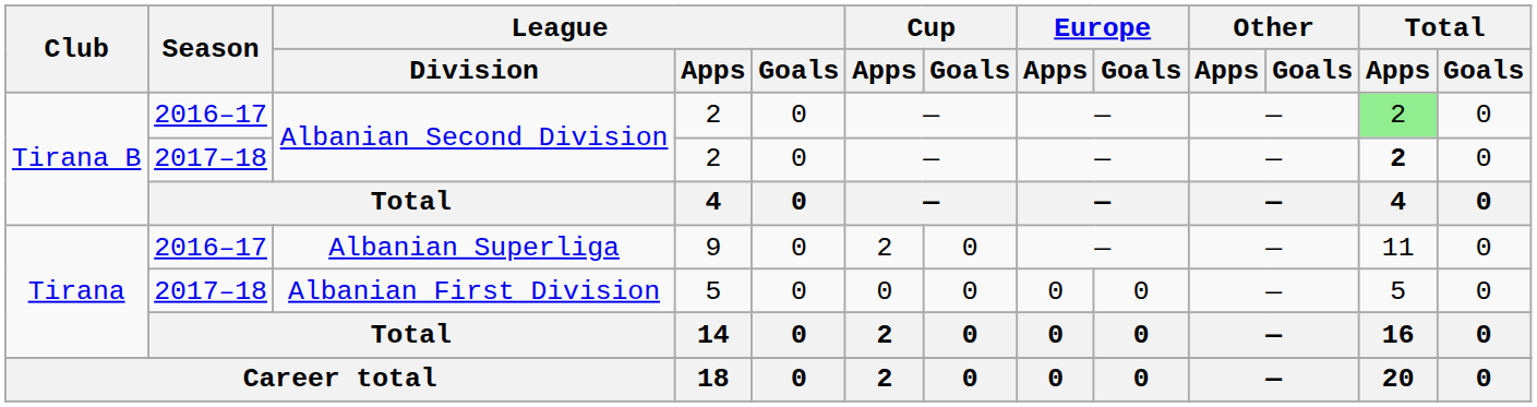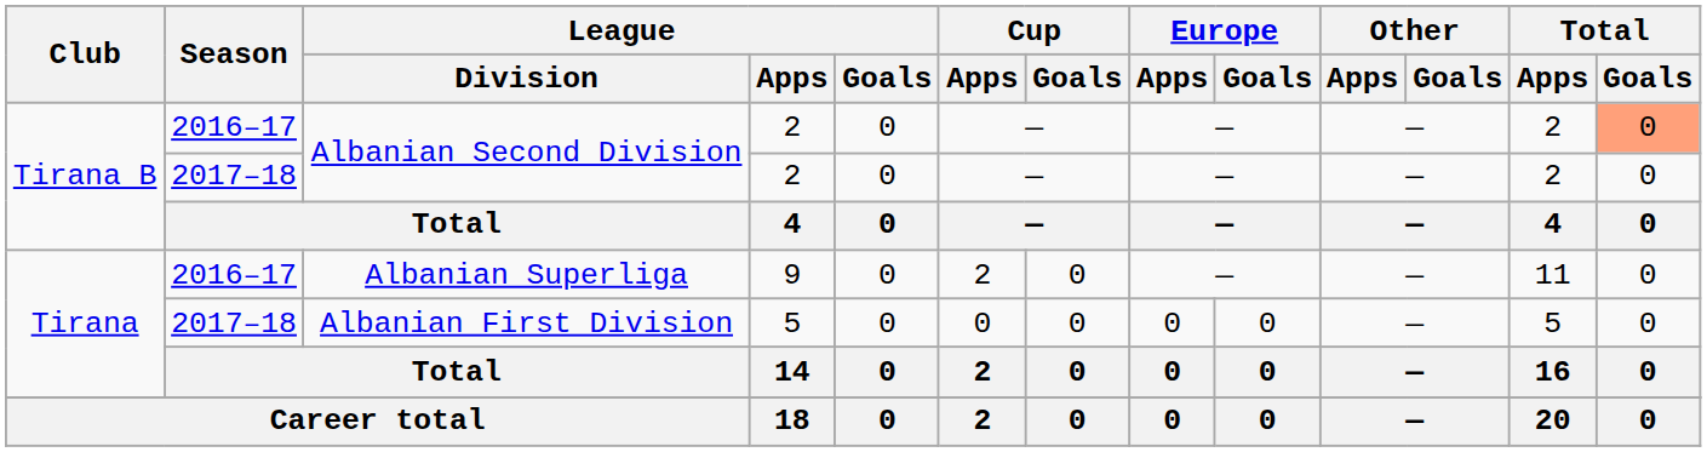2016–17 / Albanian Second Division | Total / Apps: lightgreen background -> no background
2016–17 / Albanian Second Division | Total / Goals: no background -> lightsalmon background
2017–18 / Albanian Second Division | Total / Apps: bold -> normal
